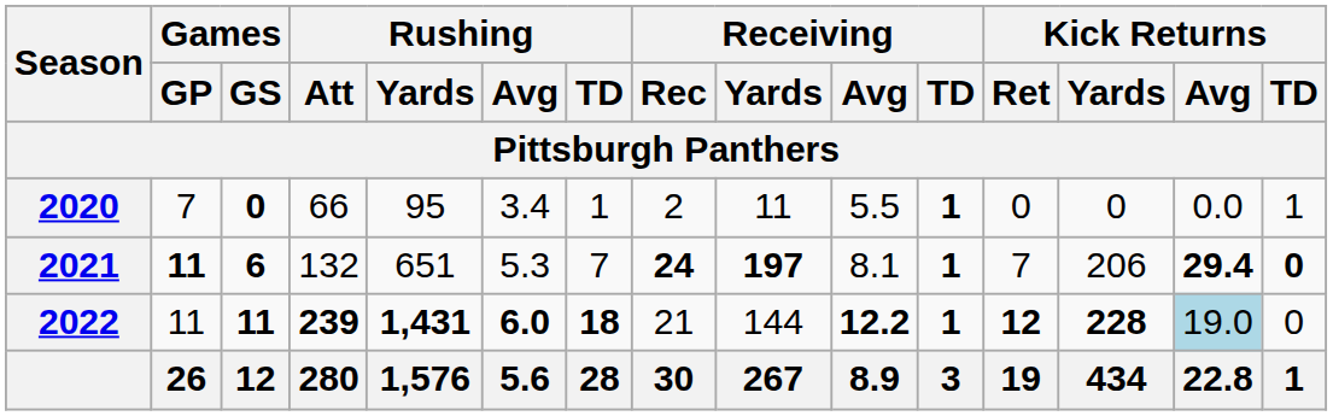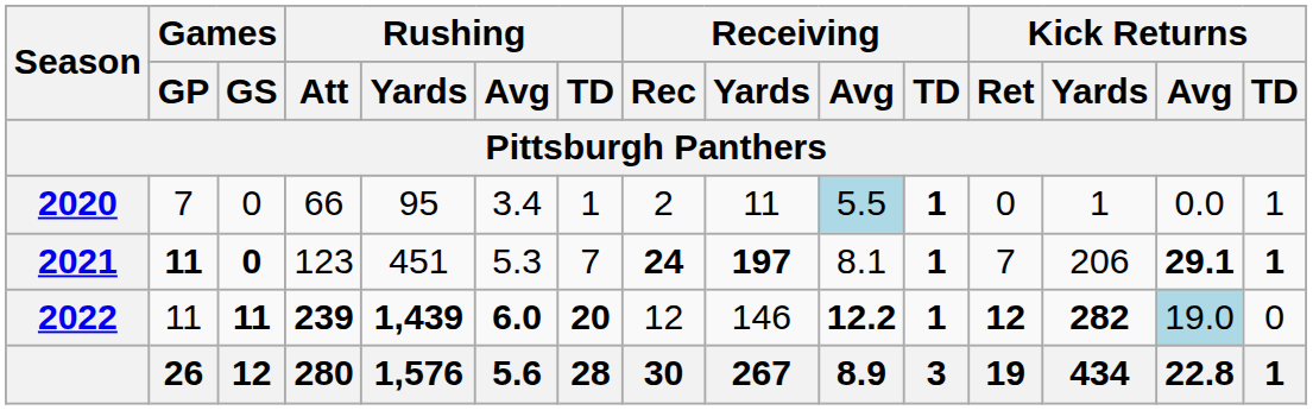2020 | Games / GS: bold -> normal
2020 | Receiving / Avg: no background -> lightblue background
2020 | Kick Returns / Yards: 0 -> 1
2021 | Games / GS: 6 -> 0
2021 | Rushing / Att: 132 -> 123
2021 | Rushing / Yards: 651 -> 451
2021 | Kick Returns / Avg: 29.4 -> 29.1
2021 | Kick Returns / TD: 0 -> 1
2022 | Rushing / Yards: 1,431 -> 1,439
2022 | Rushing / TD: 18 -> 20
2022 | Receiving / Rec: 21 -> 12
2022 | Receiving / Yards: 144 -> 146
2022 | Kick Returns / Yards: 228 -> 282
